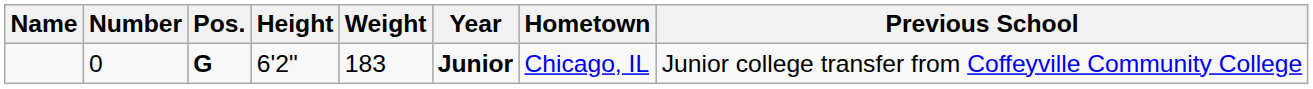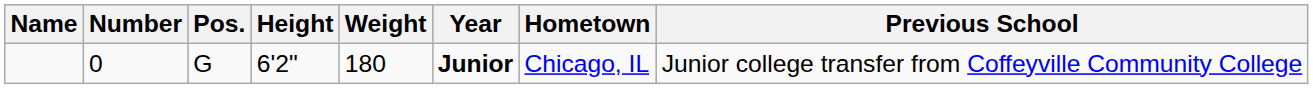row 2 | Pos.: bold -> normal
row 2 | Weight: 183 -> 180
